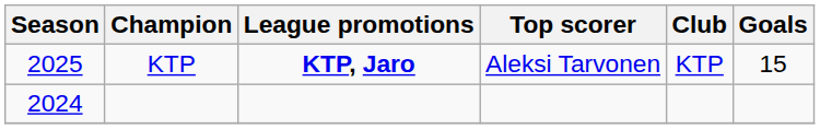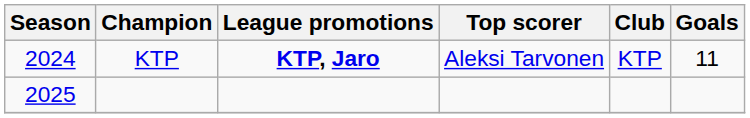row 2 | Season: 2025 -> 2024
row 2 | Goals: 15 -> 11
row 3 | Season: 2024 -> 2025
